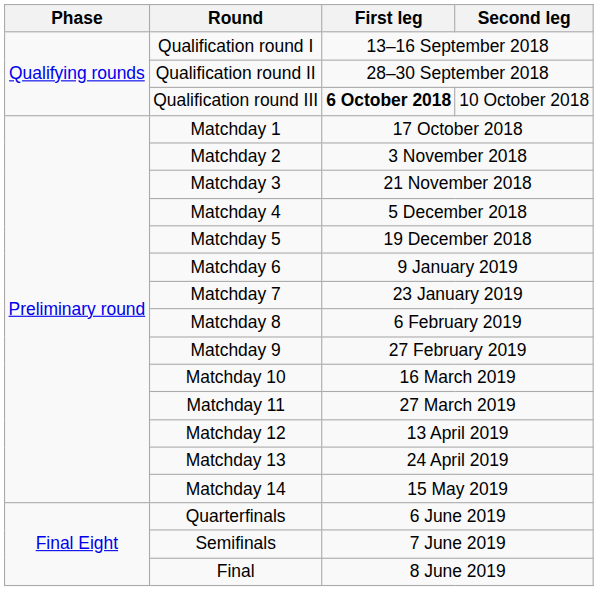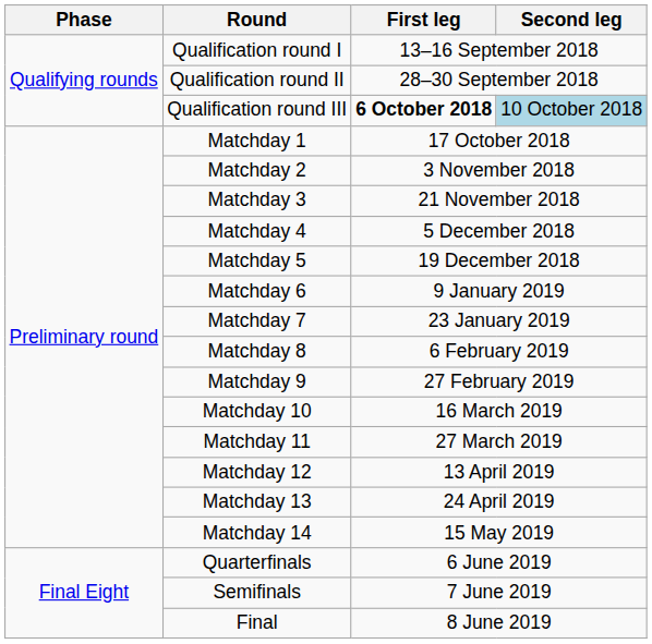Qualification round III | Second leg: no background -> lightblue background
